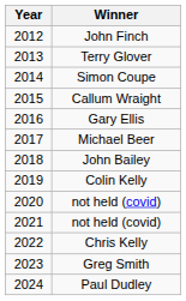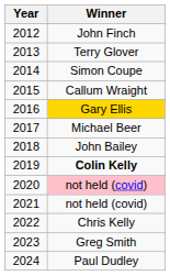row 6 | Winner: no background -> gold background
row 9 | Winner: normal -> bold
row 10 | Winner: no background -> pink background
